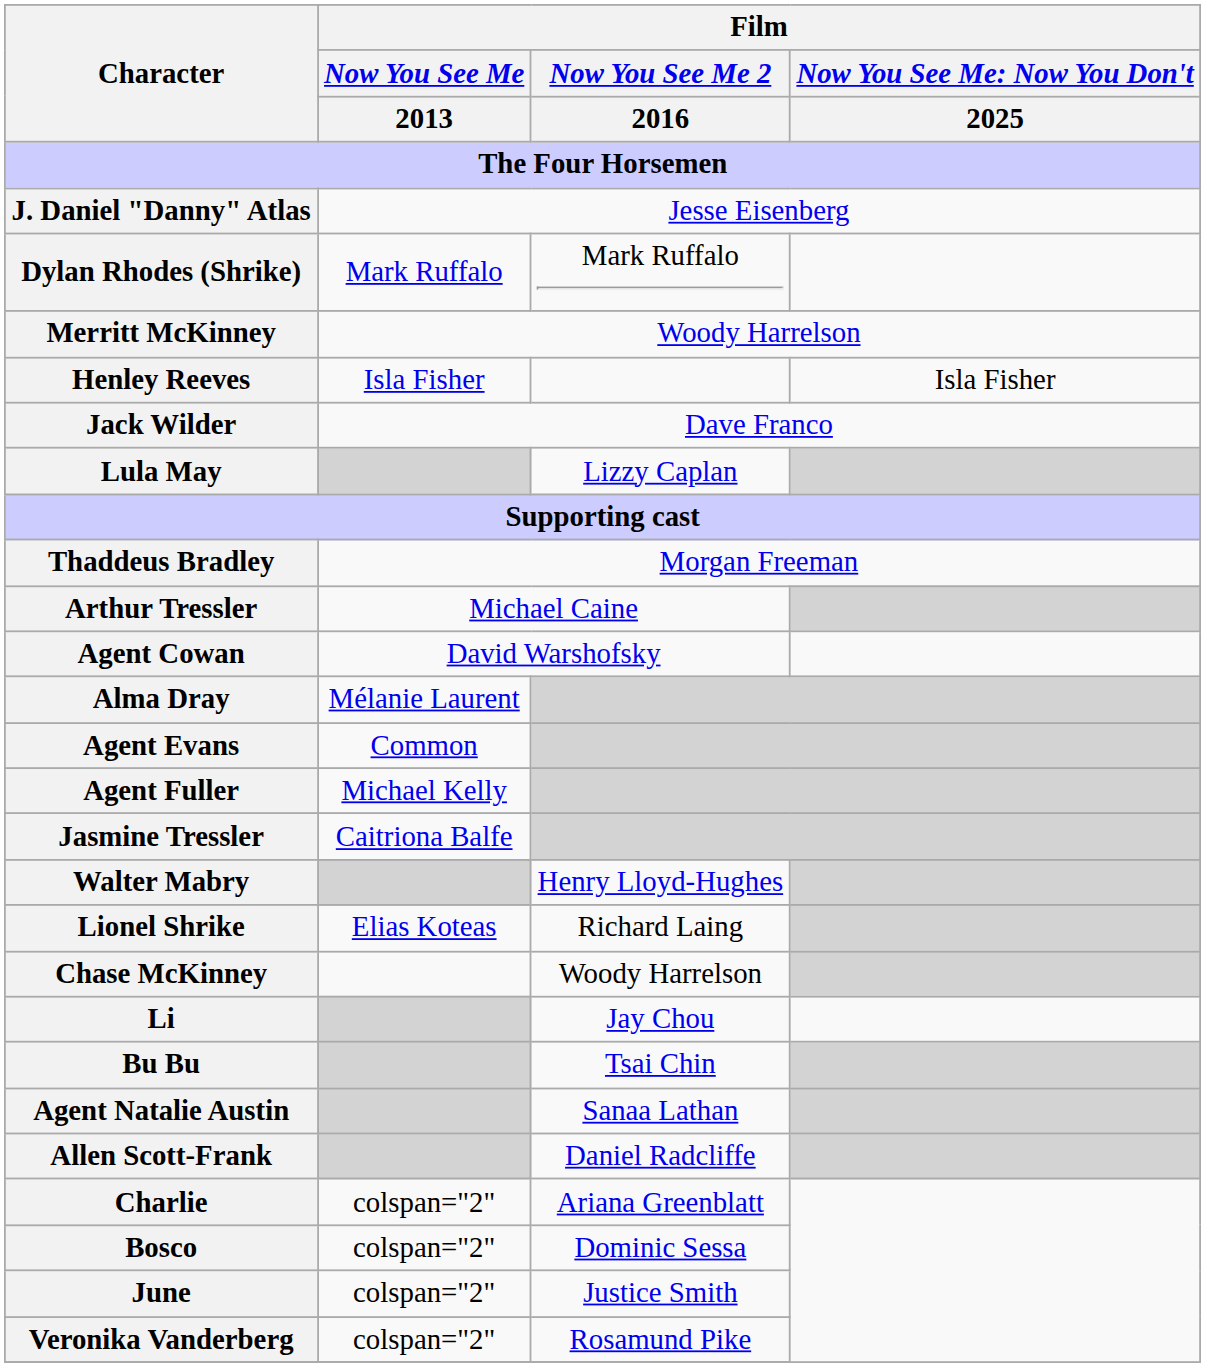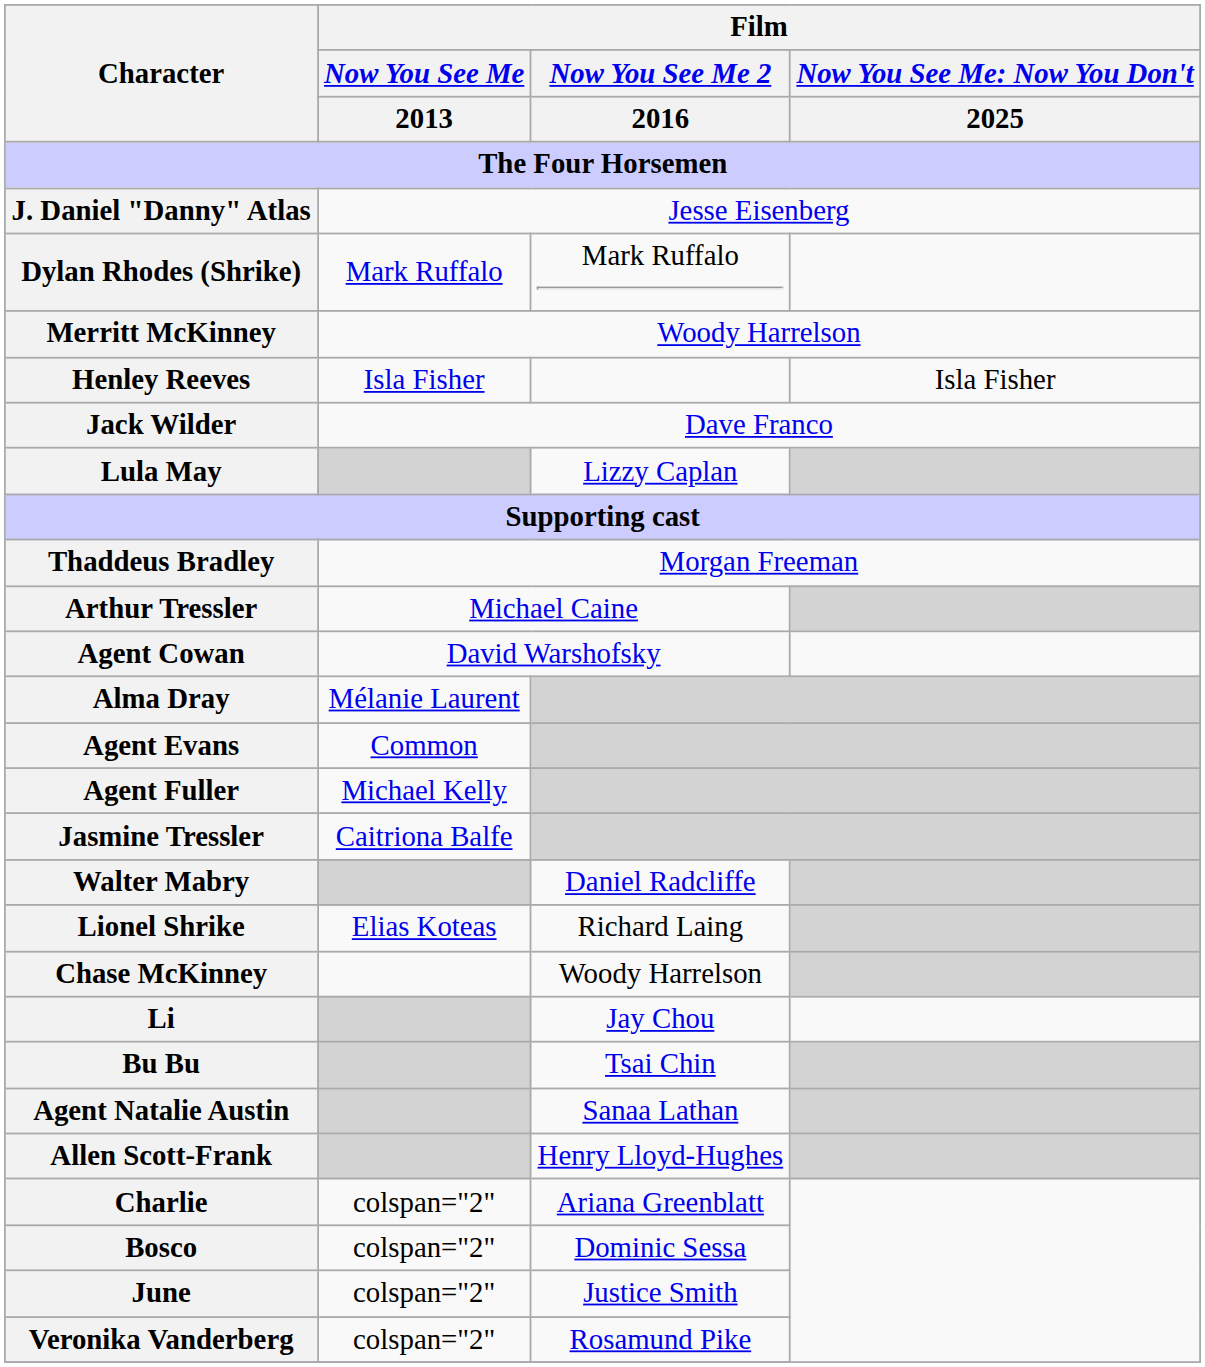Walter Mabry | Film / Now You See Me 2 / 2016: Henry Lloyd-Hughes -> Daniel Radcliffe
Allen Scott-Frank | Film / Now You See Me 2 / 2016: Daniel Radcliffe -> Henry Lloyd-Hughes
